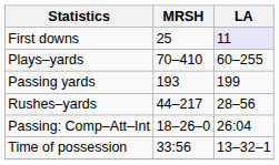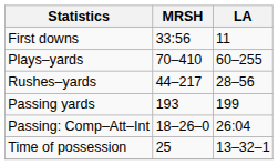First downs | MRSH: 25 -> 33:56
First downs | LA: lavender background -> no background
rows swapped: Rushes–yards <-> Passing yards
Time of possession | MRSH: 33:56 -> 25
